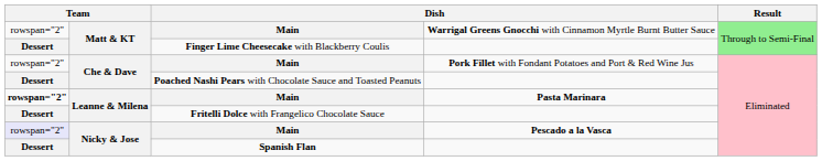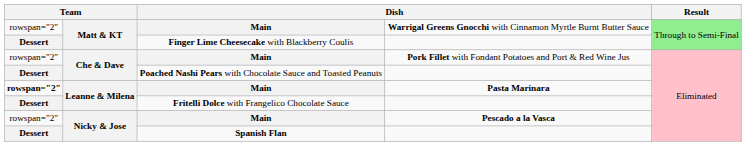Main / Pescado a la Vasca | column 1: lavender background -> no background
